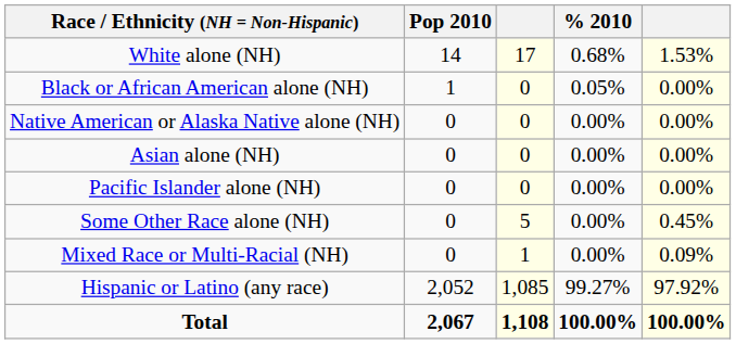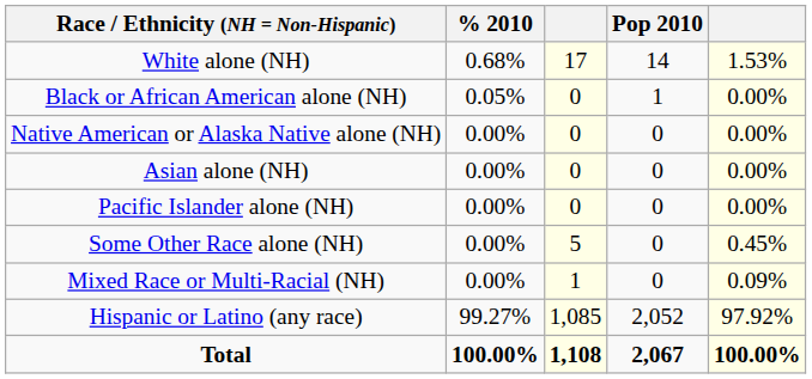columns swapped: Pop 2010 <-> % 2010
